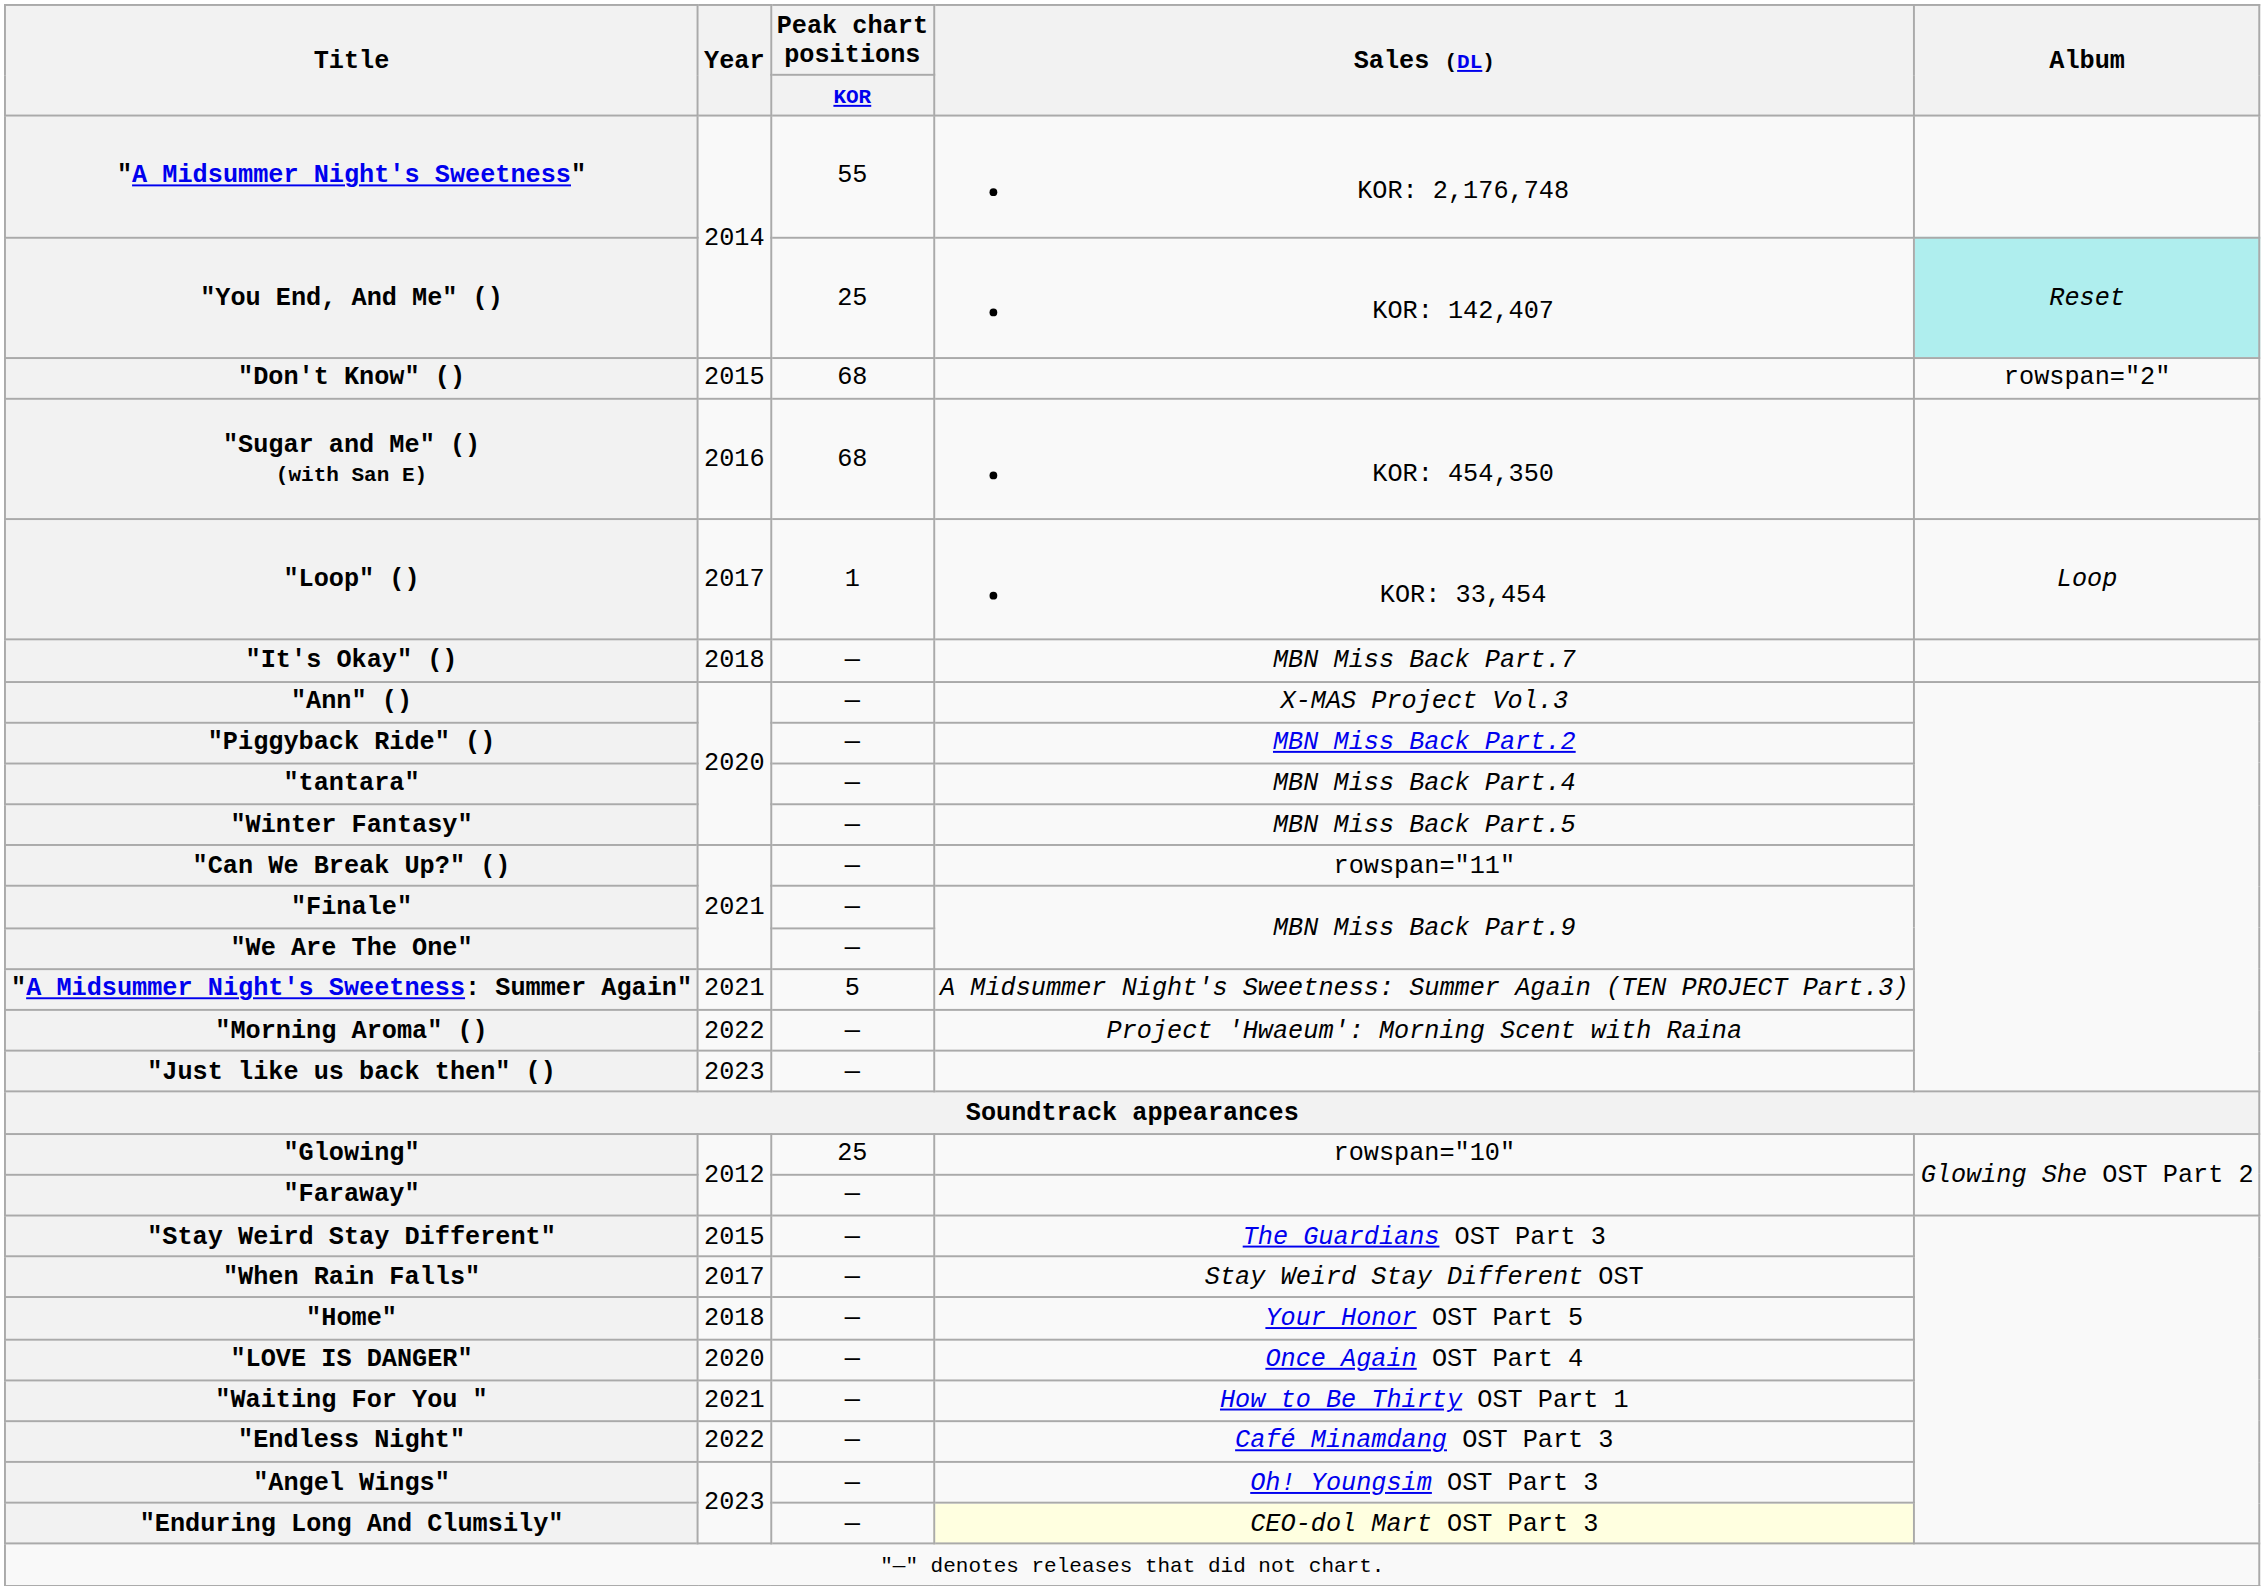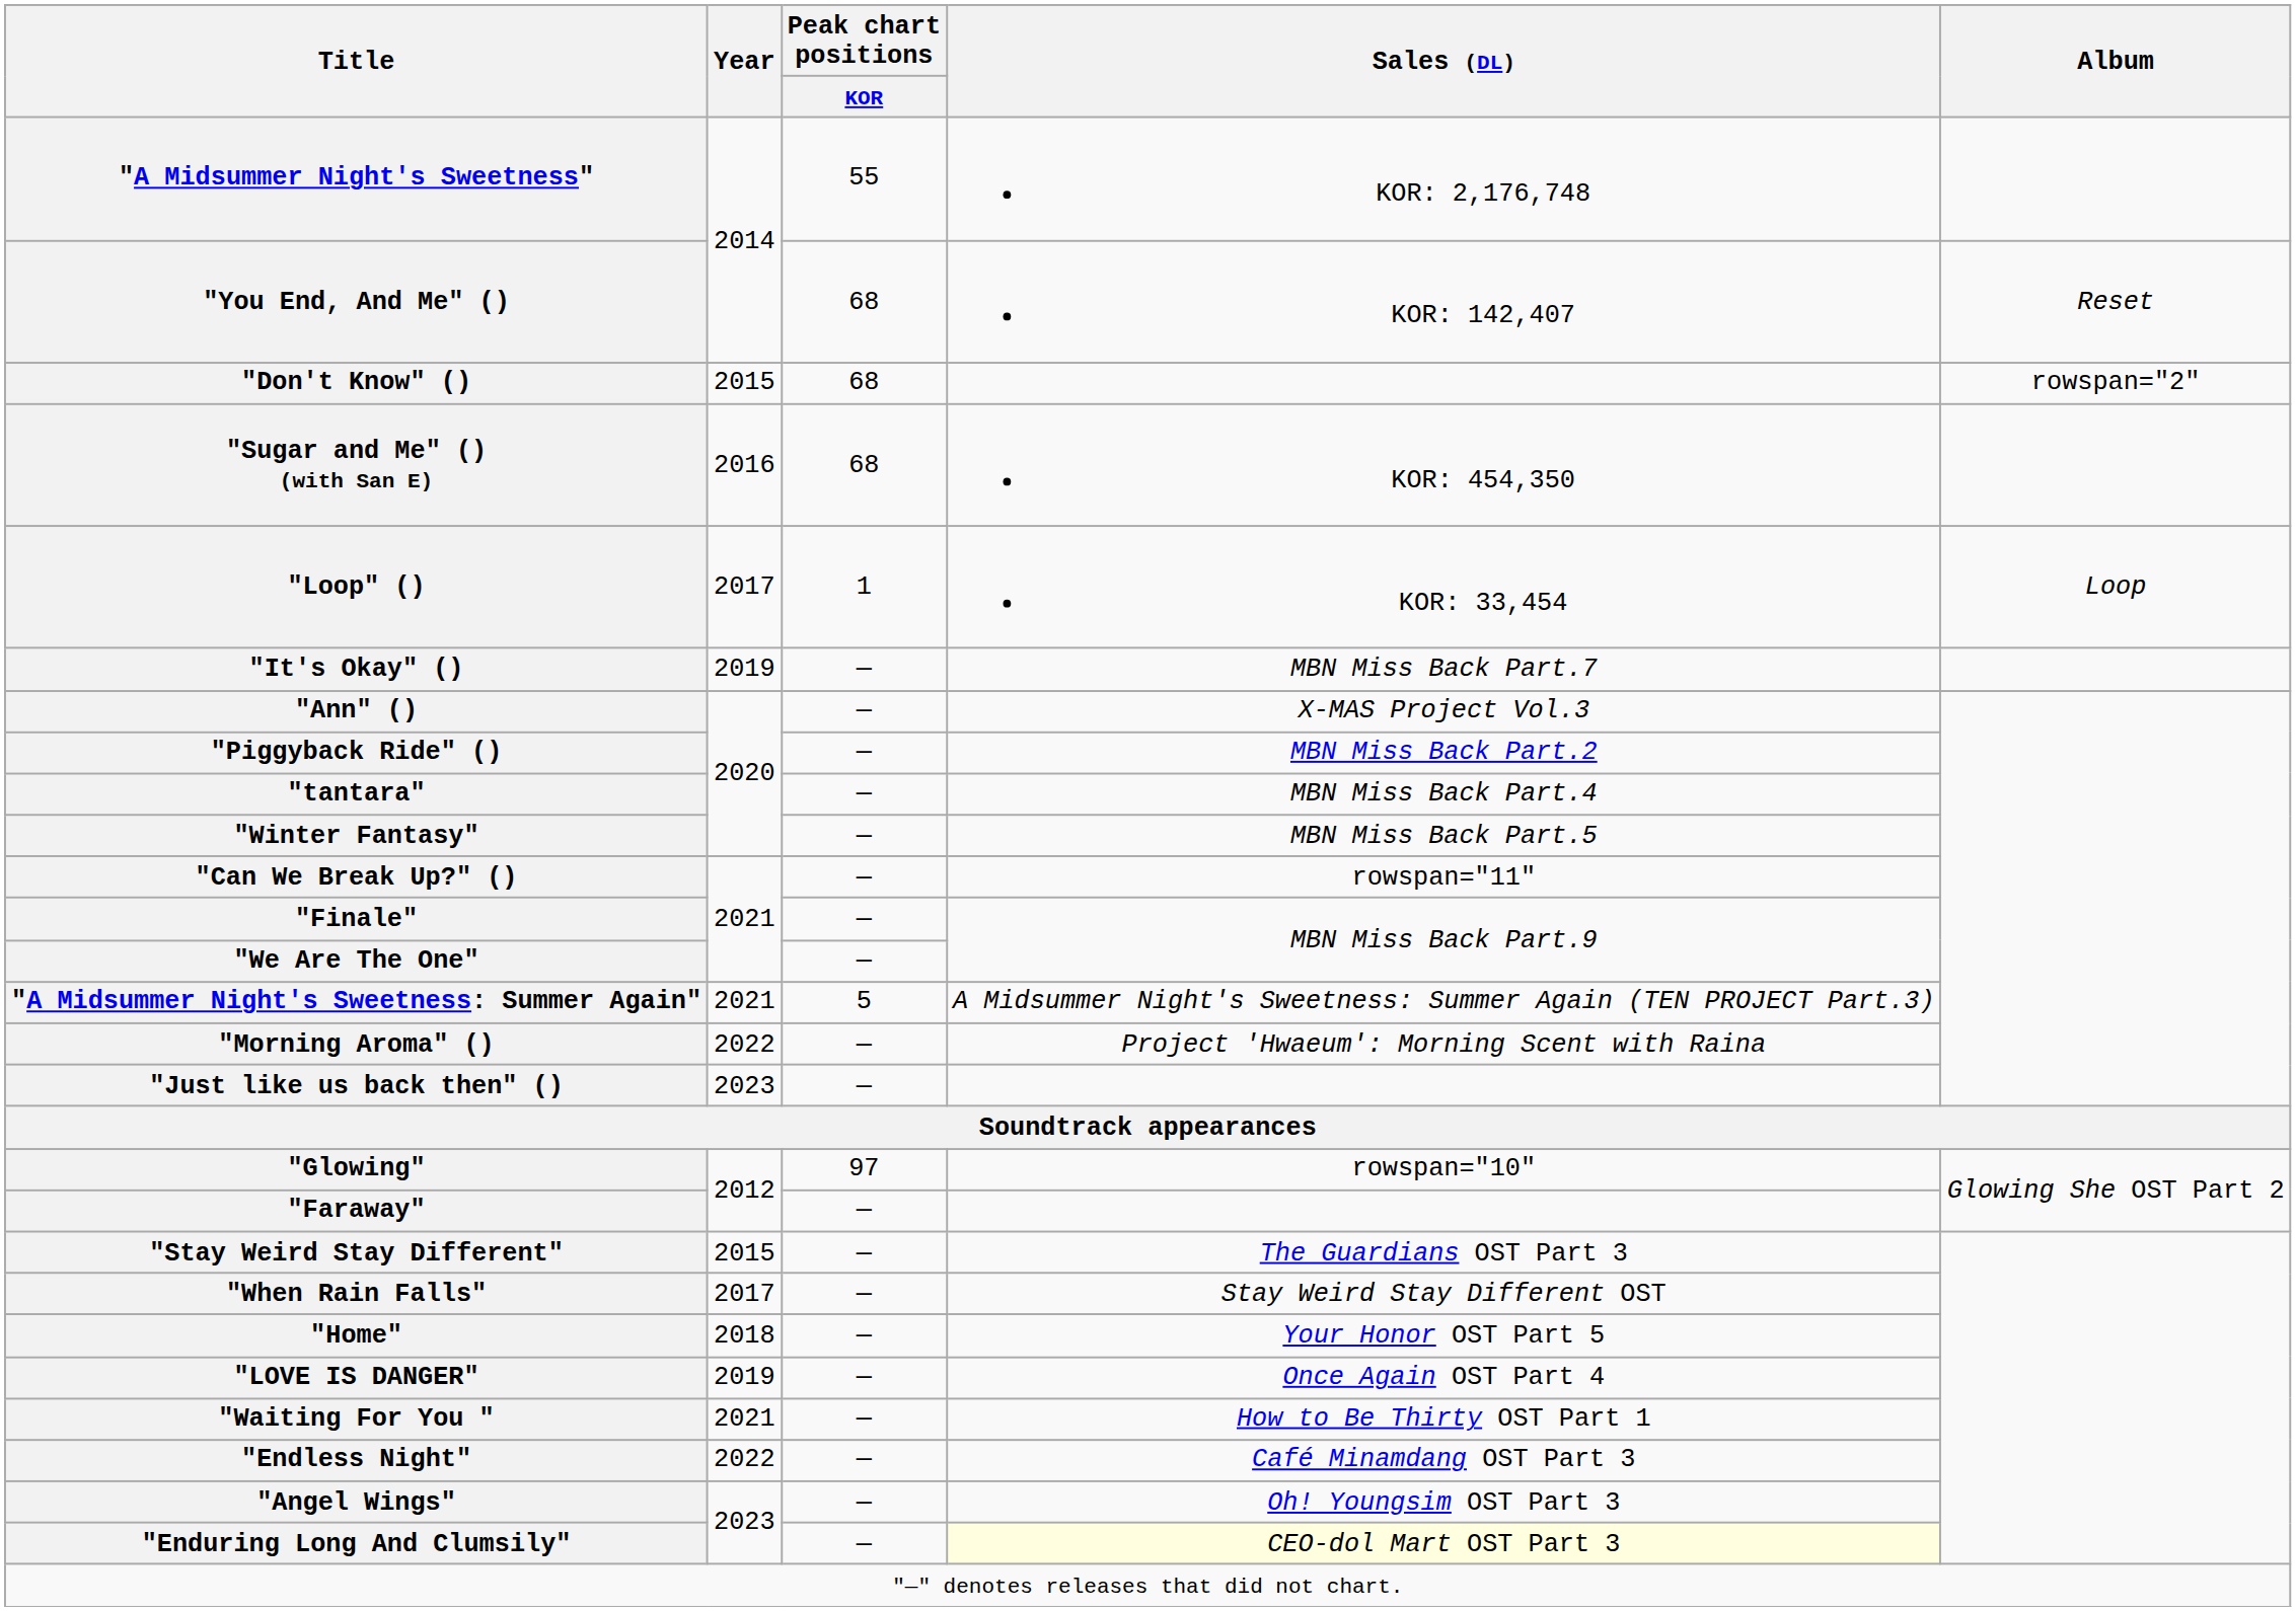"You End, And Me" () | Peak chart positions / KOR: 25 -> 68
"You End, And Me" () | Album: paleturquoise background -> no background
"It's Okay" () | Year: 2018 -> 2019
"Glowing" | Peak chart positions / KOR: 25 -> 97
"LOVE IS DANGER" | Year: 2020 -> 2019
